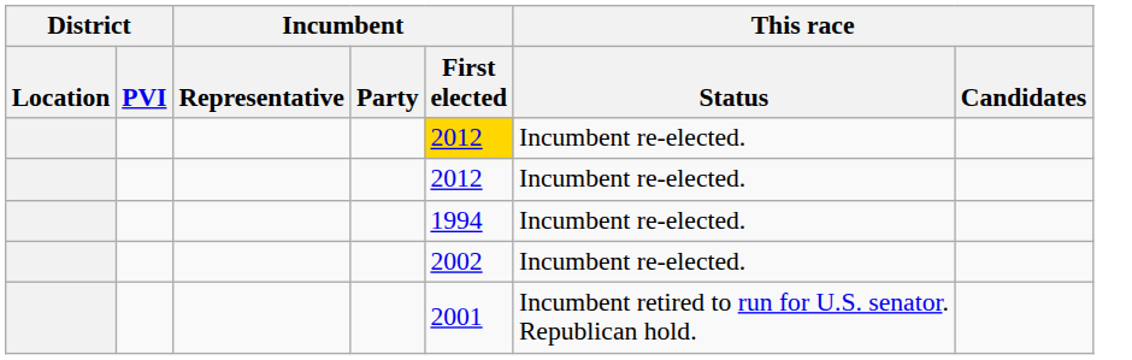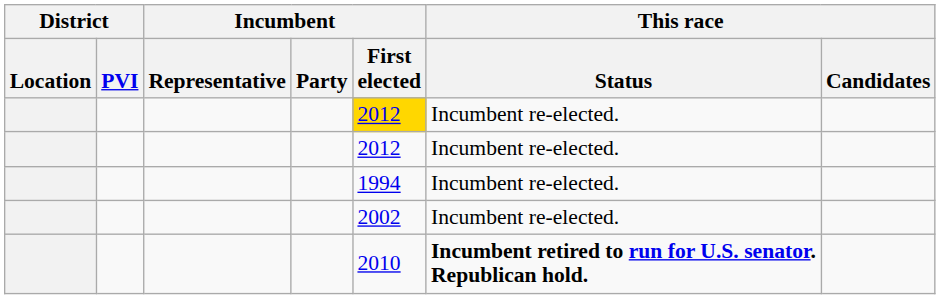row 7 | Incumbent / First elected: 2001 -> 2010
row 7 | This race / Status: normal -> bold
